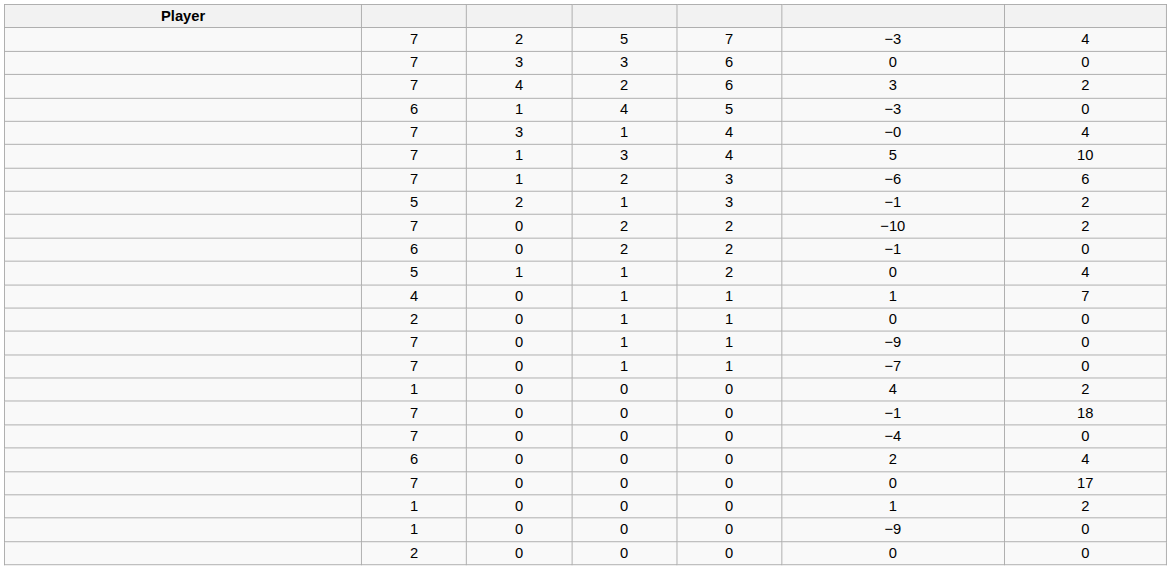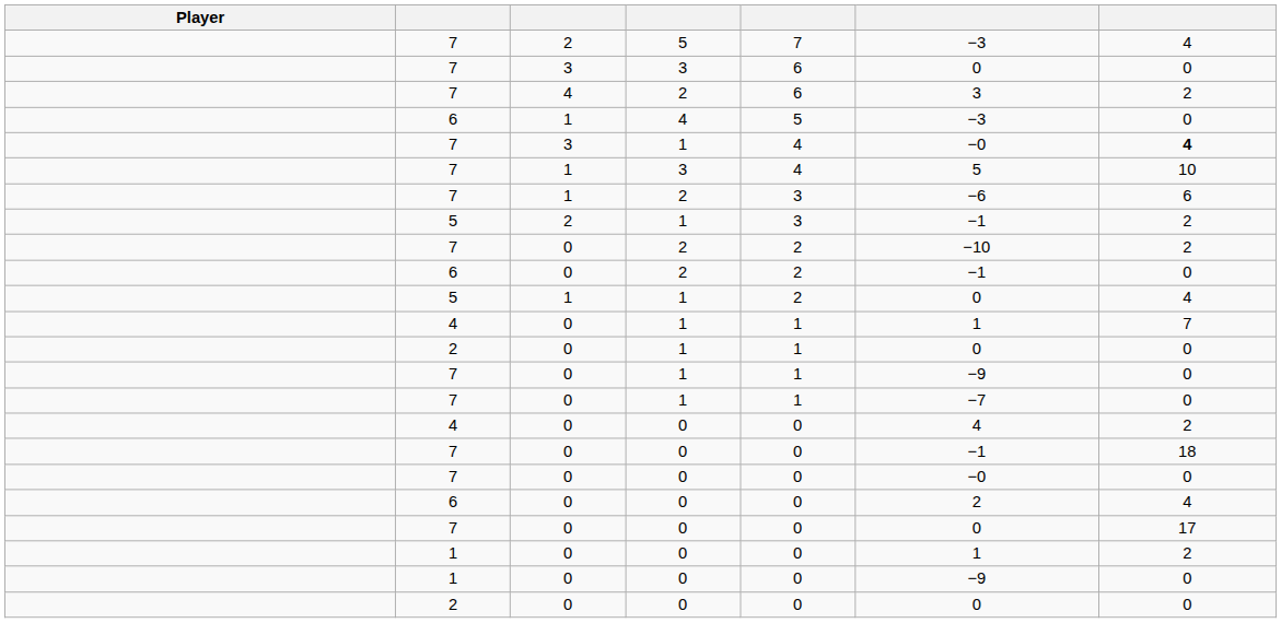row 6 | column 7: normal -> bold
row 17 | column 2: 1 -> 4
row 19 | column 6: −4 -> −0
